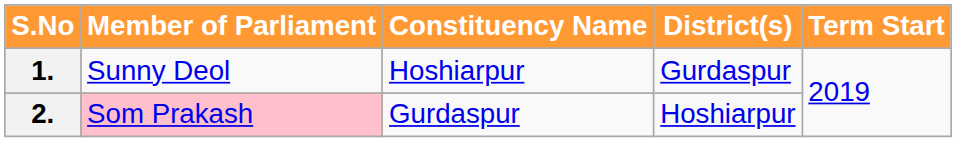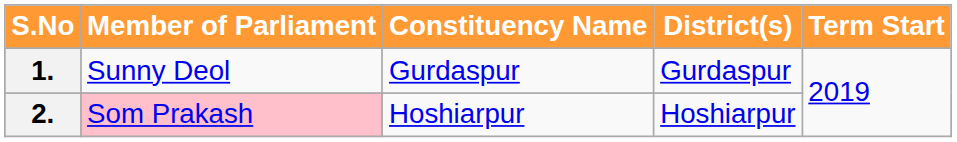1. | Constituency Name: Hoshiarpur -> Gurdaspur
2. | Constituency Name: Gurdaspur -> Hoshiarpur
